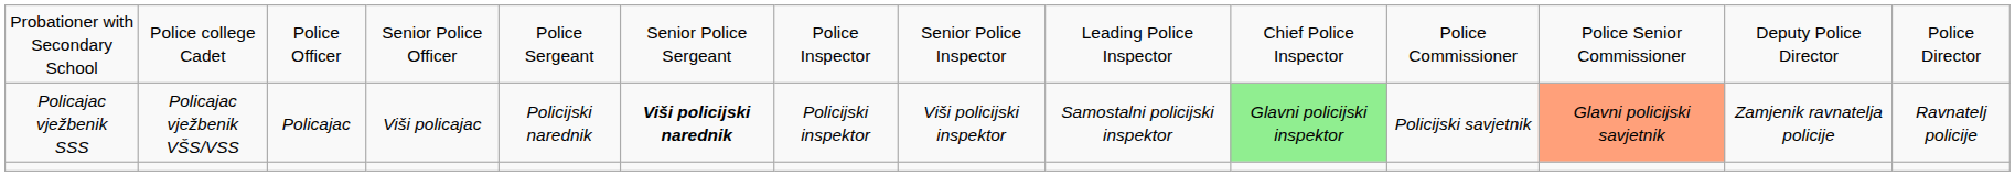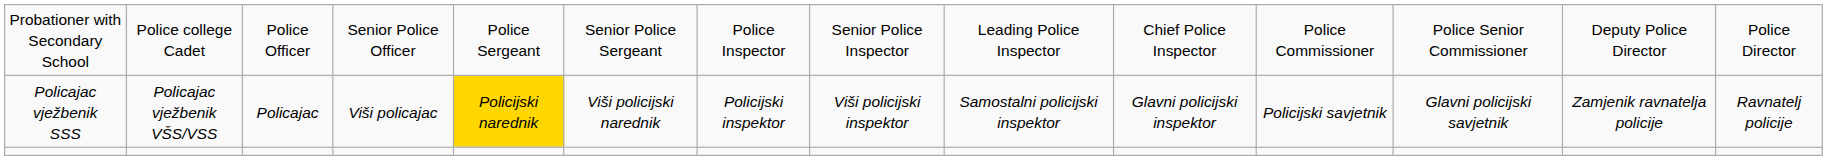Policajac vježbenik SSS | column 5: no background -> gold background
Policajac vježbenik SSS | column 6: bold -> normal
Policajac vježbenik SSS | column 10: lightgreen background -> no background
Policajac vježbenik SSS | column 12: lightsalmon background -> no background
